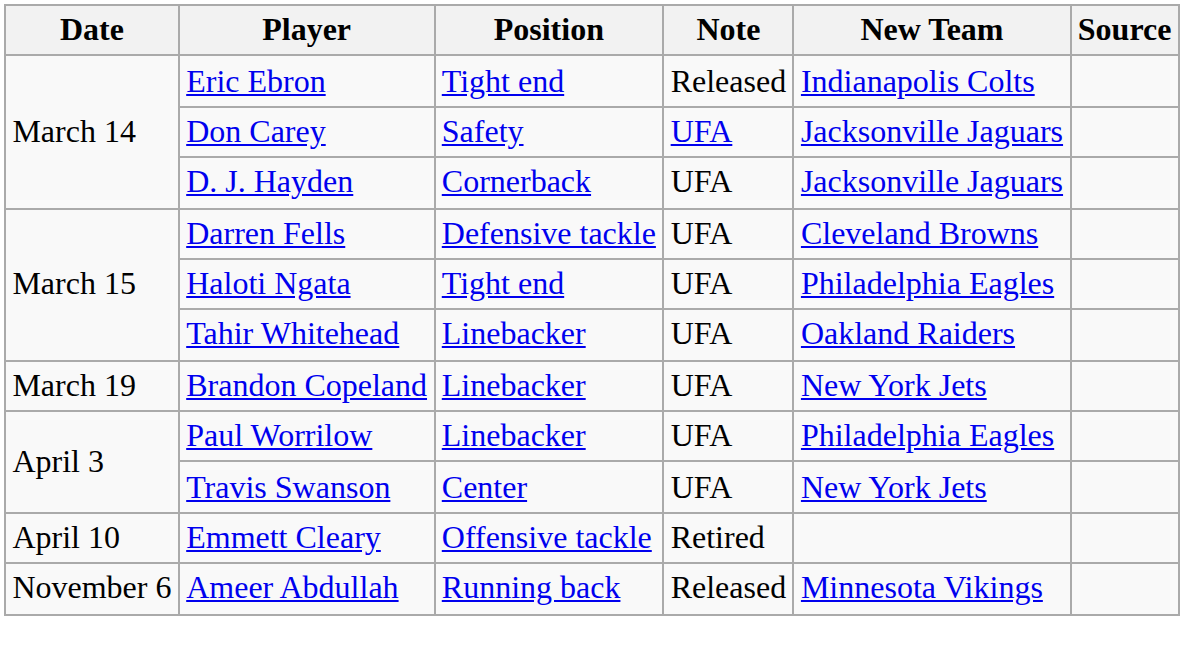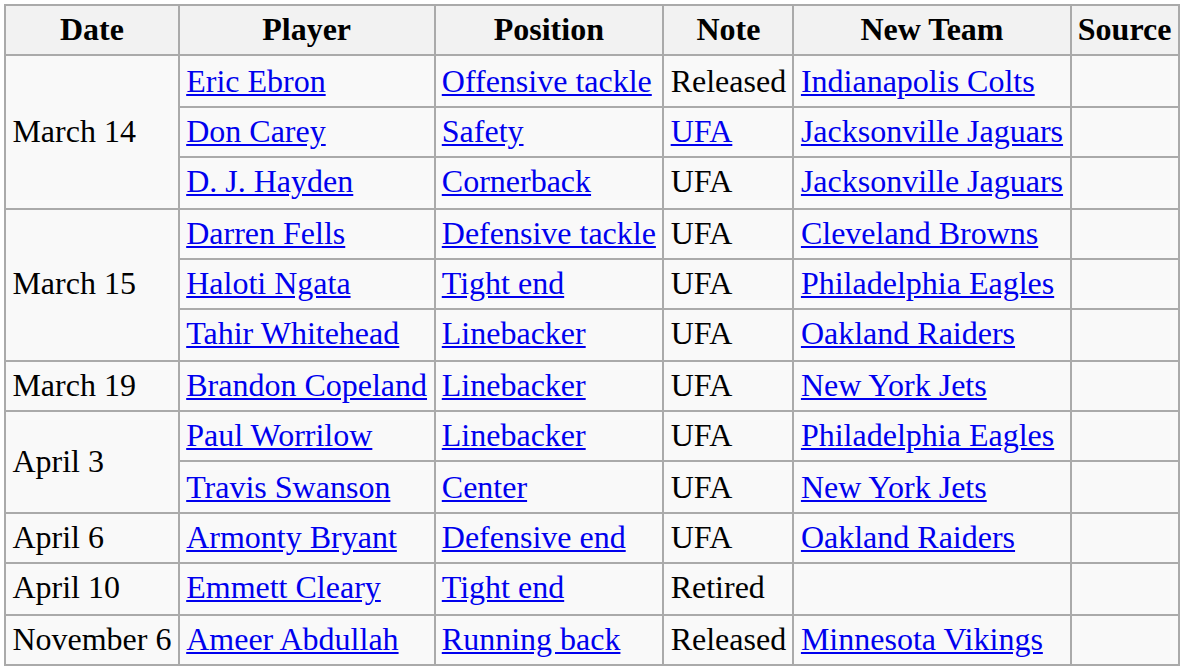Eric Ebron | Position: Tight end -> Offensive tackle
+ row: April 6 | Armonty Bryant | Defensive end | UFA | Oakland Raiders
Emmett Cleary | Position: Offensive tackle -> Tight end
